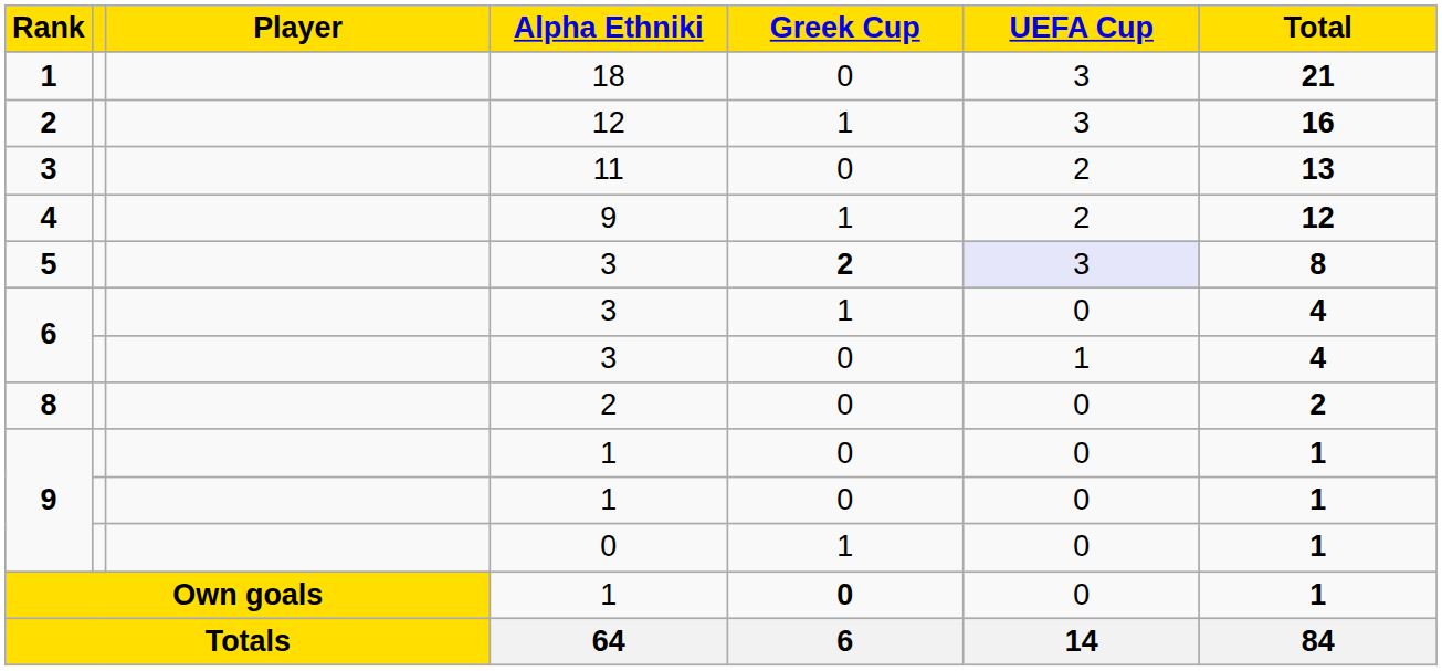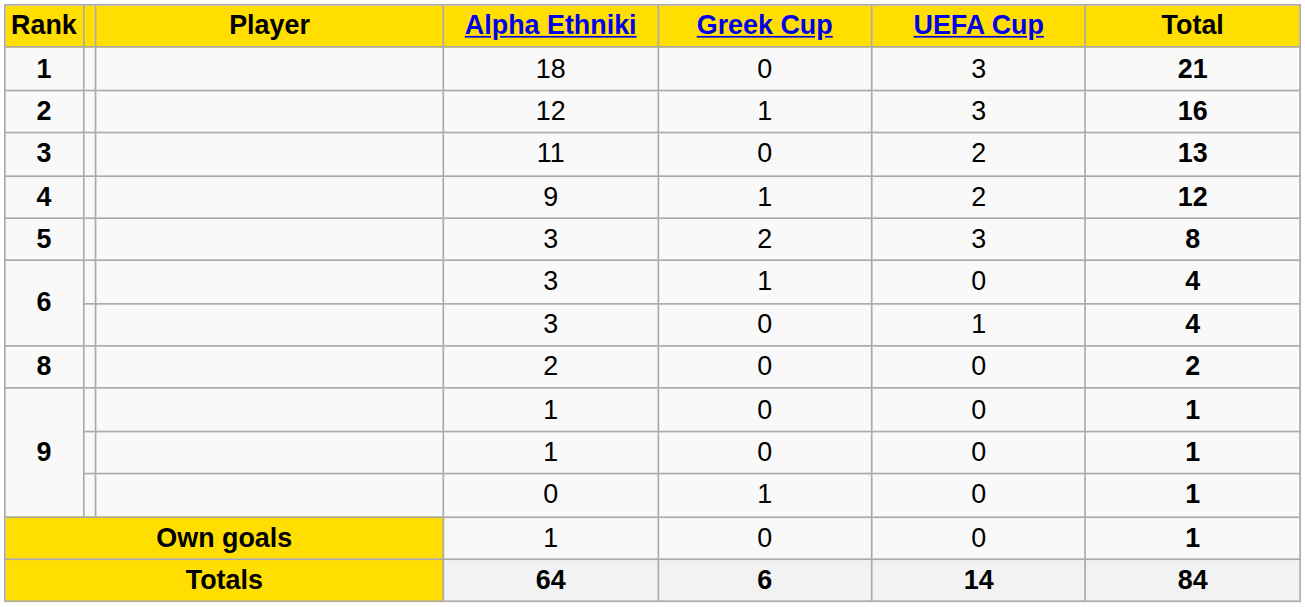5 | Greek Cup: bold -> normal
5 | UEFA Cup: lavender background -> no background
Own goals | Greek Cup: bold -> normal
